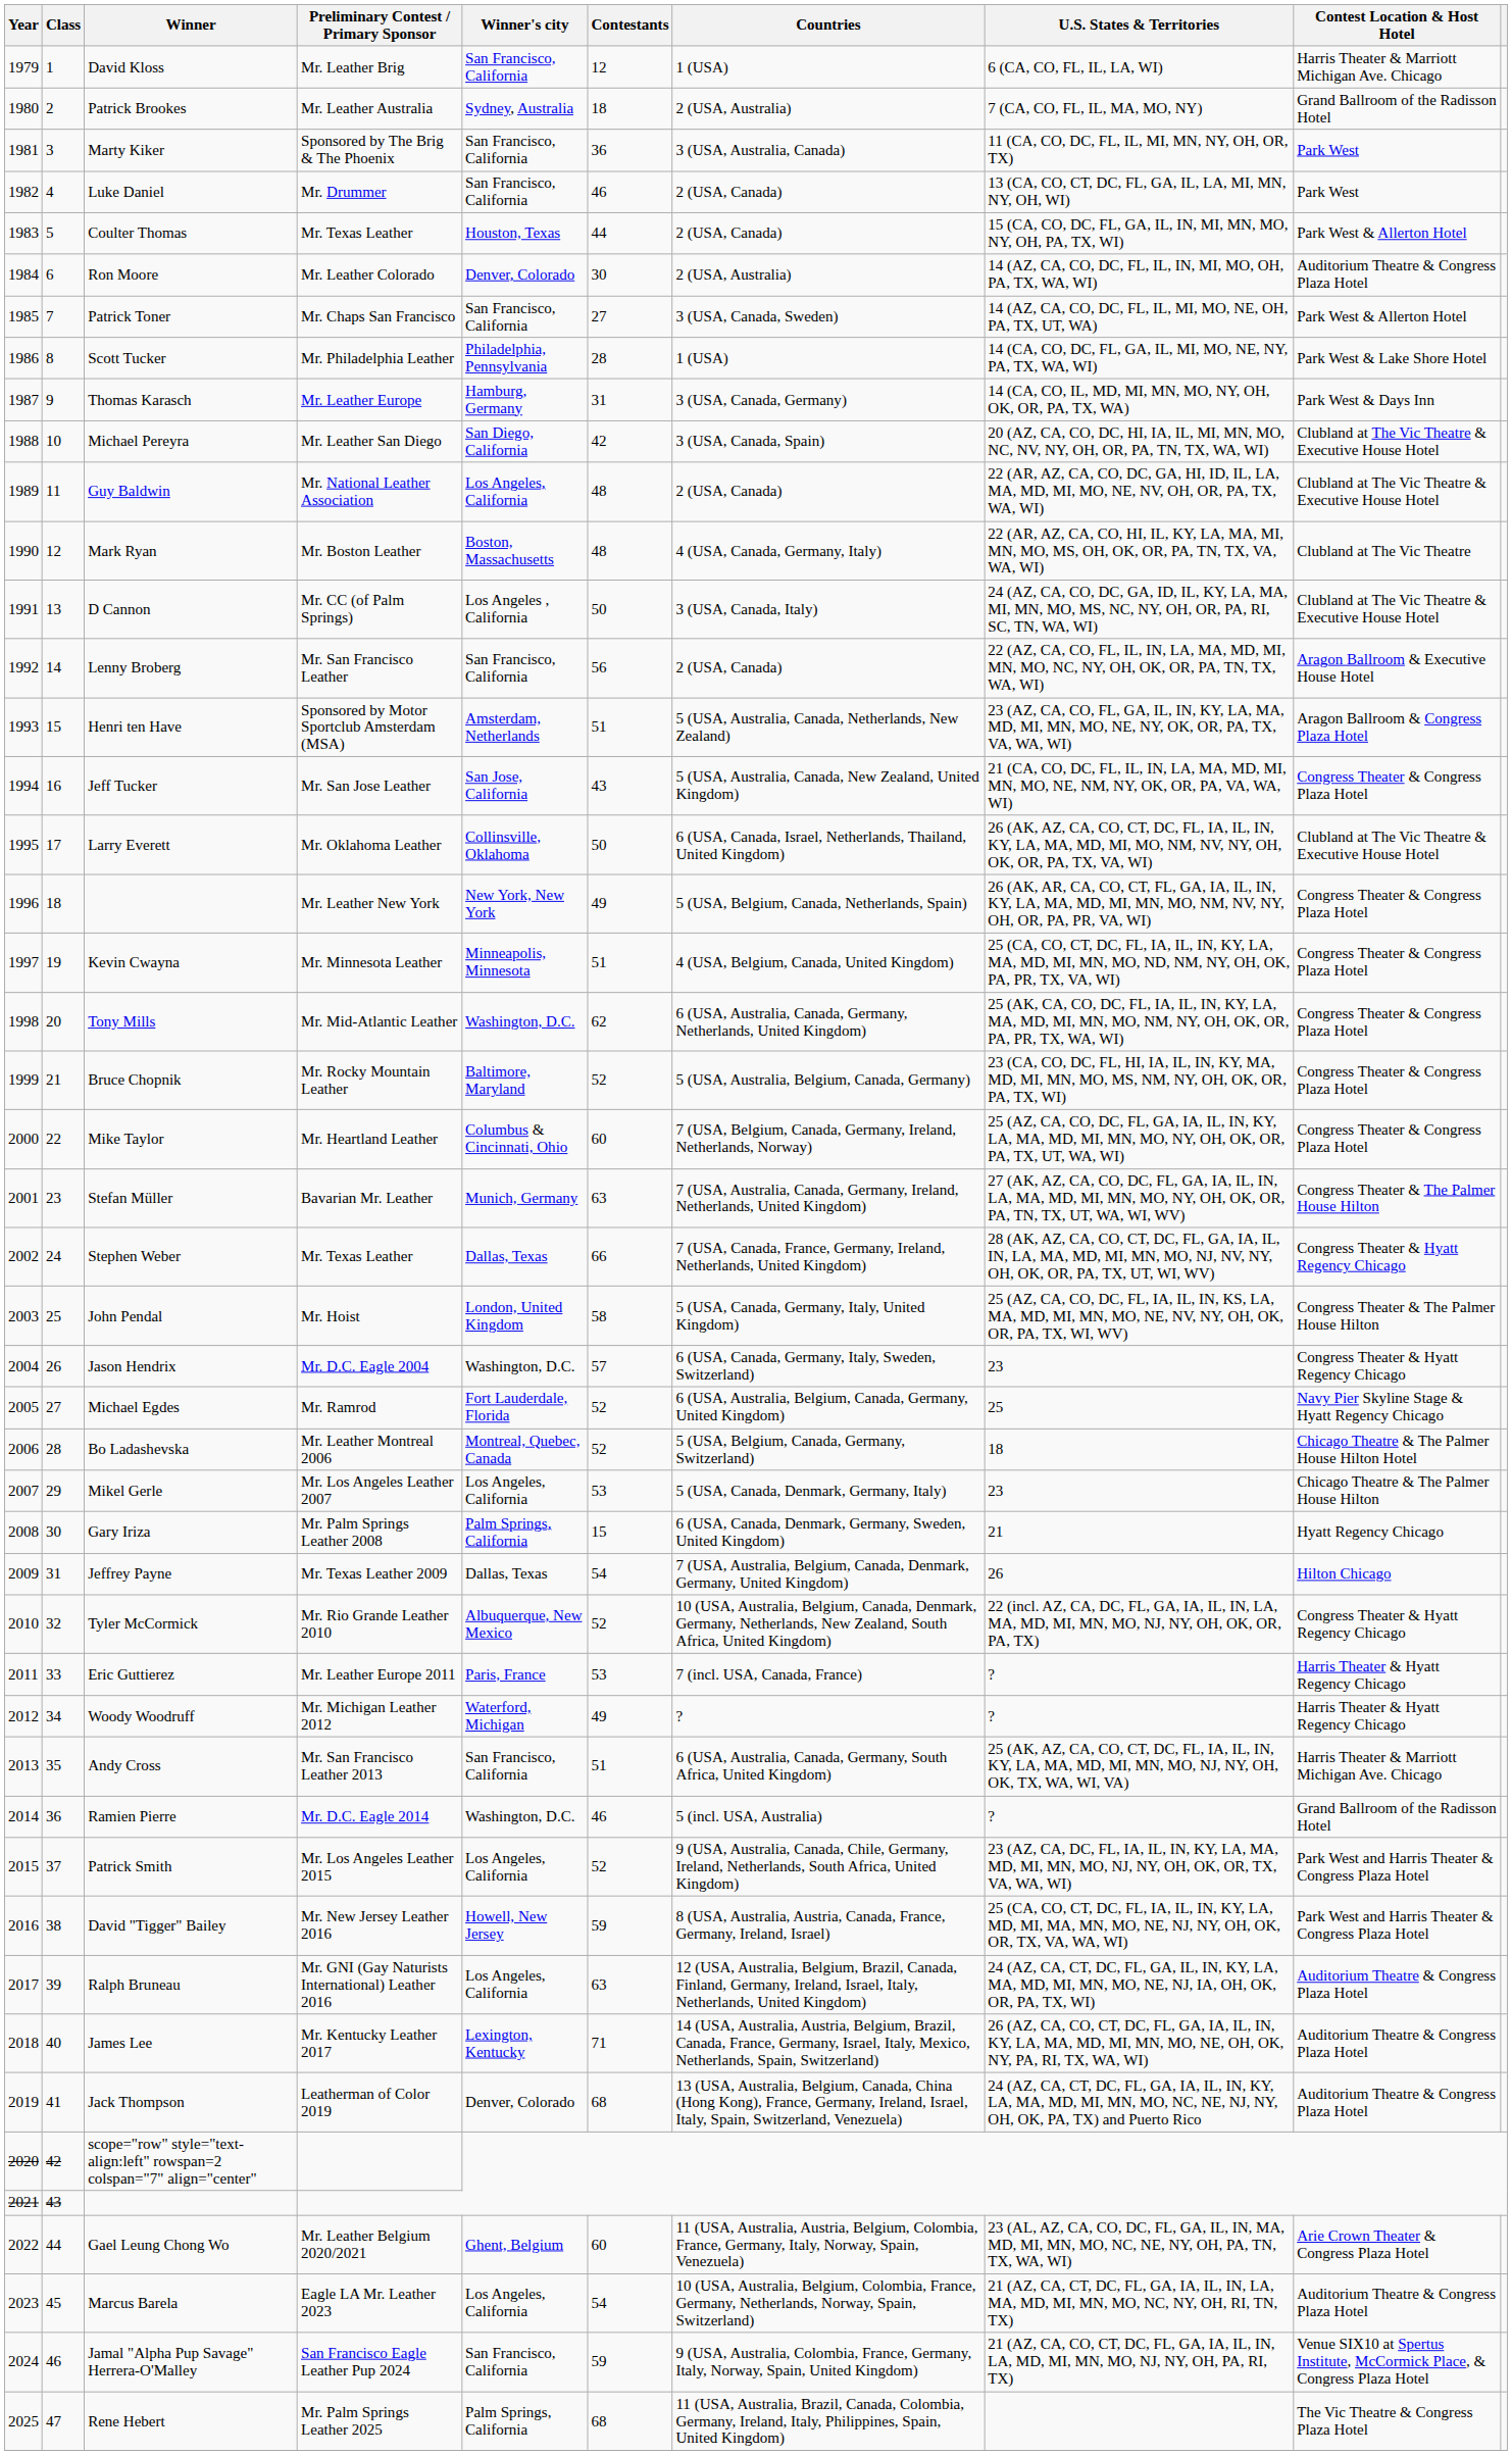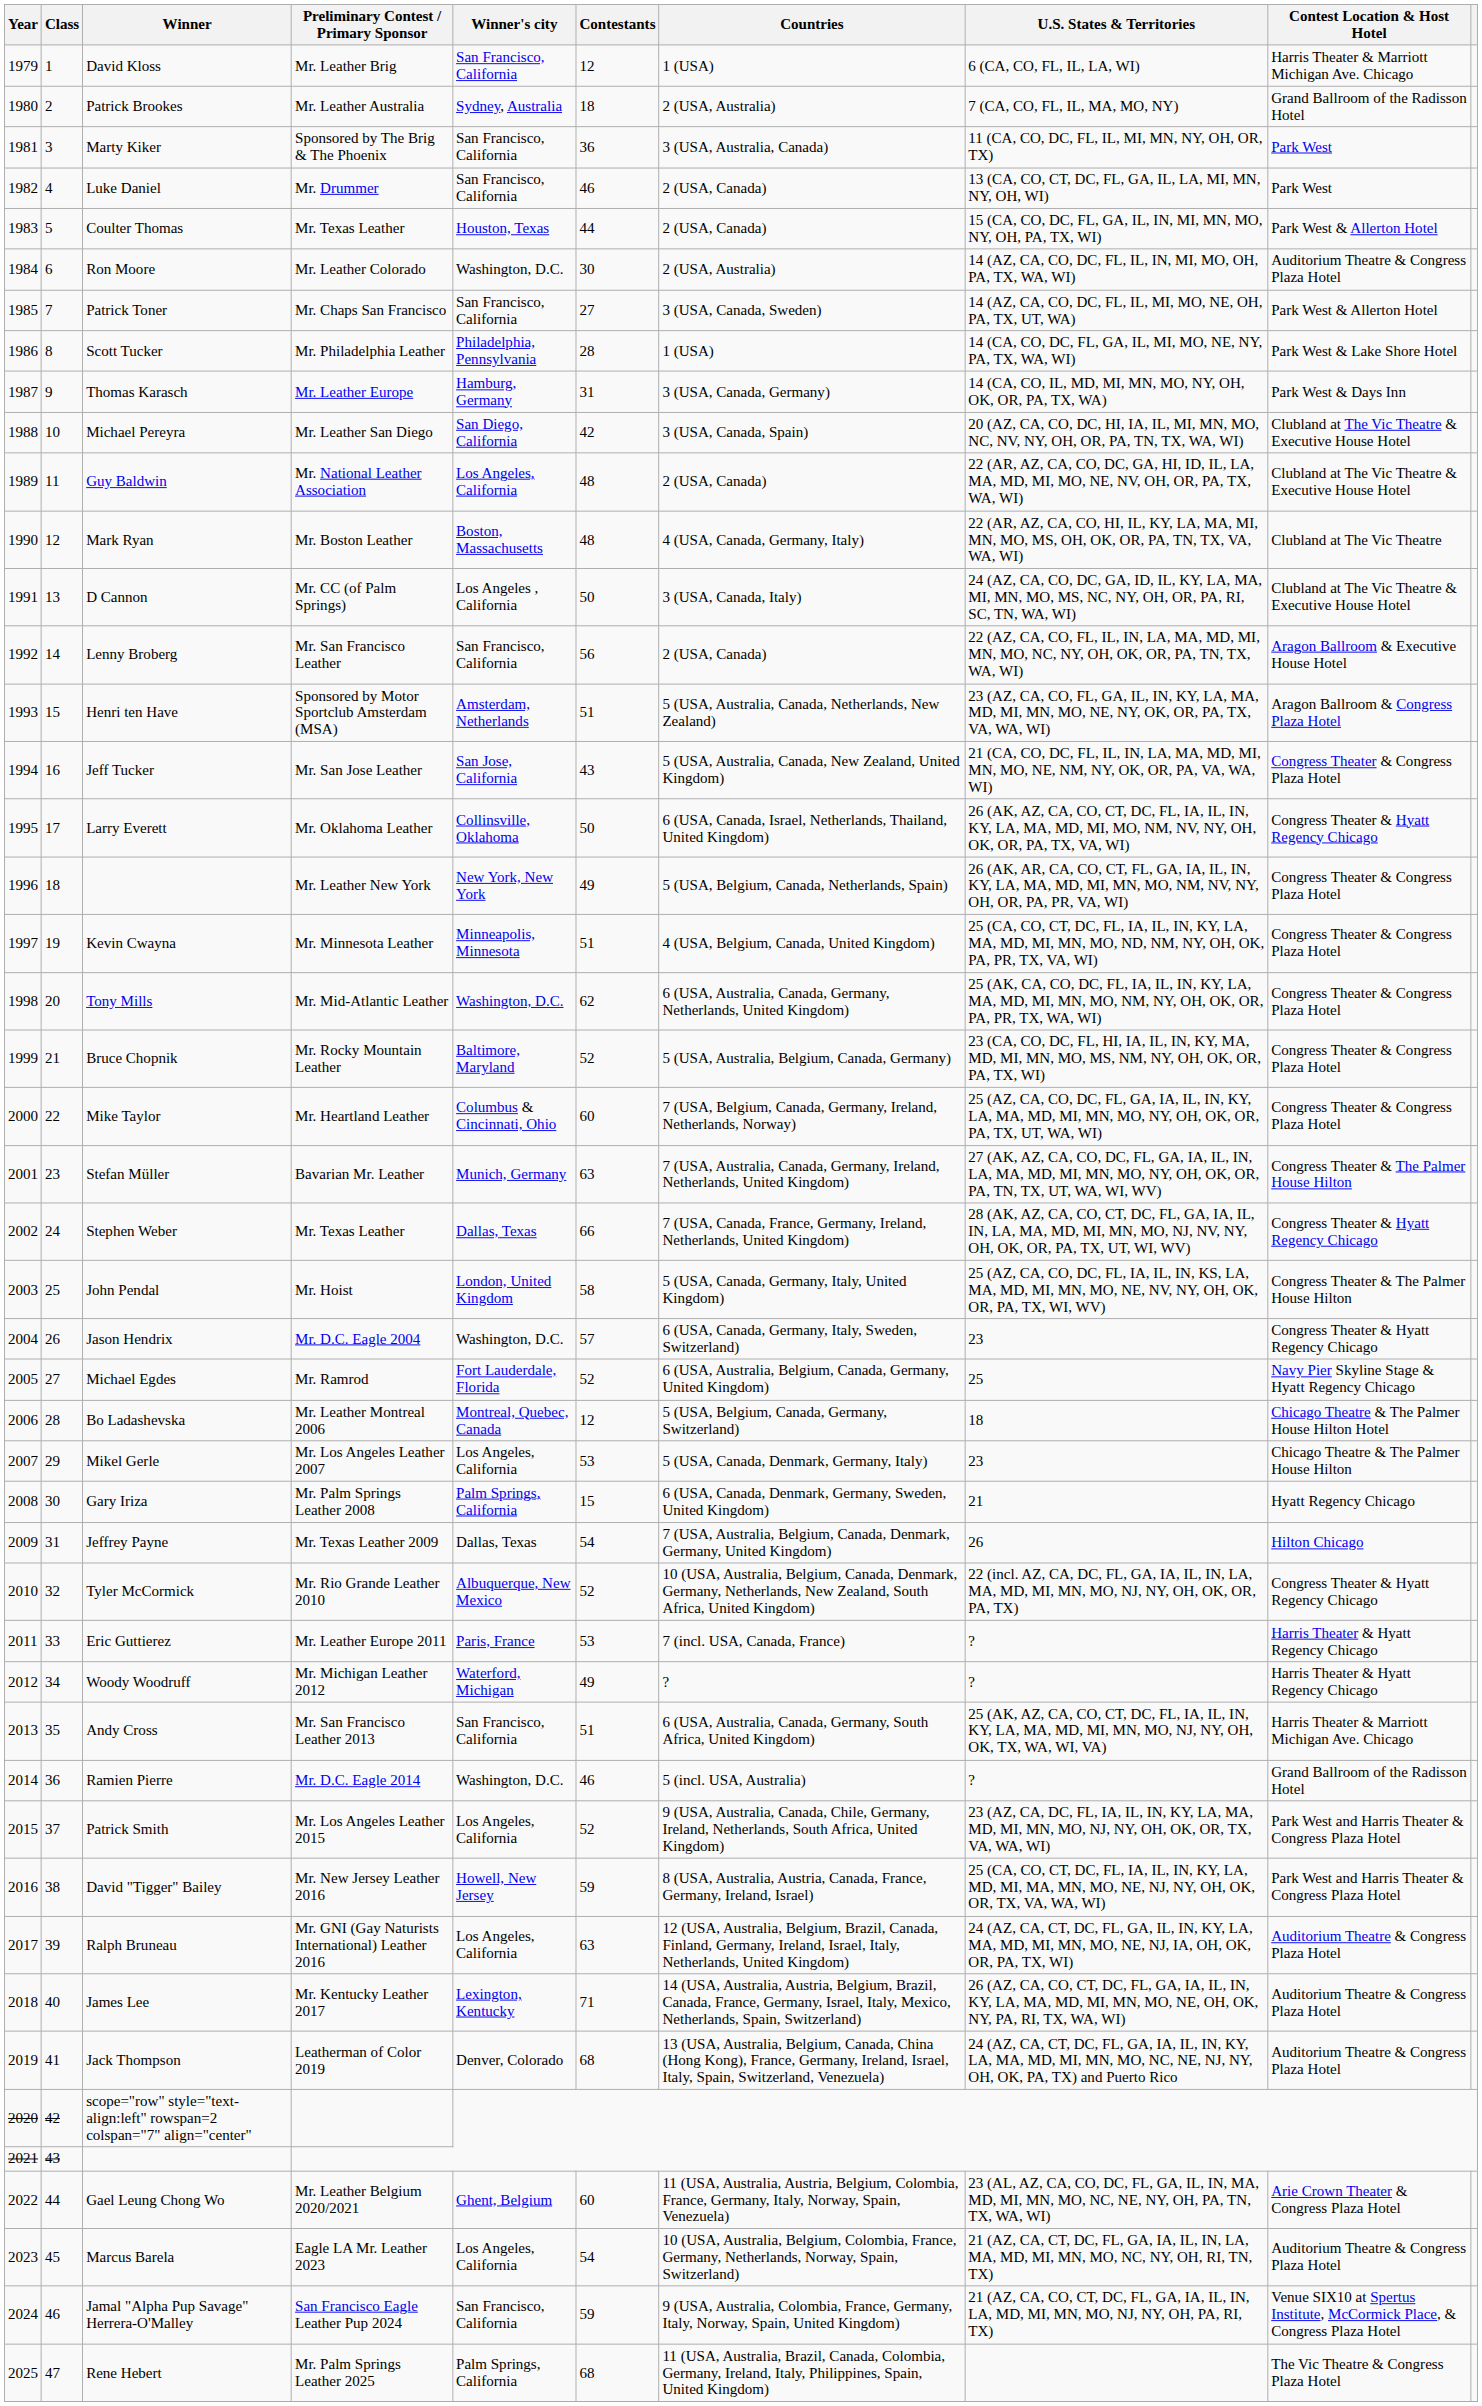Ron Moore | Winner's city: Denver, Colorado -> Washington, D.C.
Larry Everett | Contest Location & Host Hotel: Clubland at The Vic Theatre & Executive House Hotel -> Congress Theater & Hyatt Regency Chicago
Bo Ladashevska | Contestants: 52 -> 12
